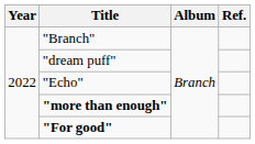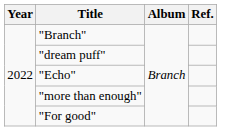"more than enough" | Title: bold -> normal
"For good" | Title: bold -> normal
